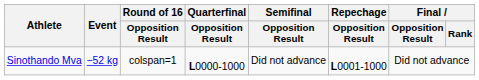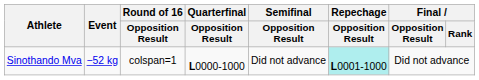Sinothando Mva | Repechage / Opposition Result: no background -> paleturquoise background
